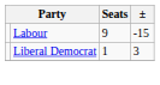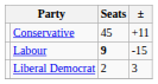+ row: Conservative | 45 | +11
Labour | Seats: normal -> bold
Liberal Democrat | Seats: 1 -> 2
